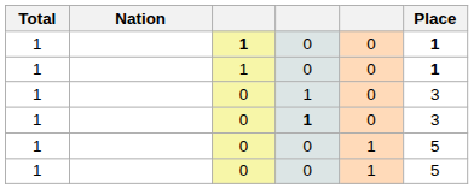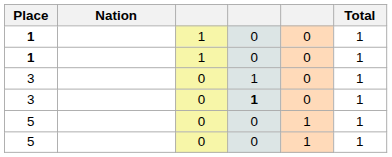columns swapped: Place <-> Total
row 2 | column 3: bold -> normal
